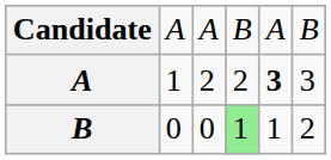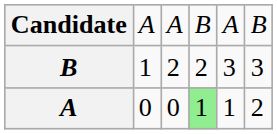row 2 | column 1: A -> B
row 2 | column 5: bold -> normal
row 3 | column 1: B -> A
